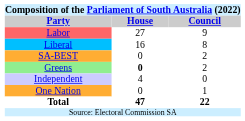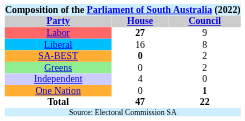Labor | House: normal -> bold
SA-BEST | House: normal -> bold
Greens | House: bold -> normal
One Nation | Council: normal -> bold
